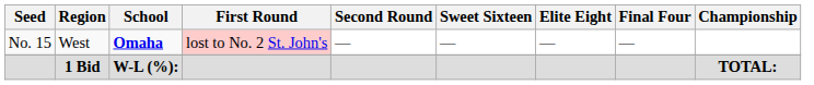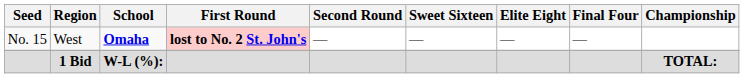No. 15 | First Round: normal -> bold
